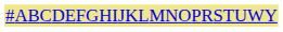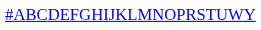row 1 | column 1: khaki background -> no background
